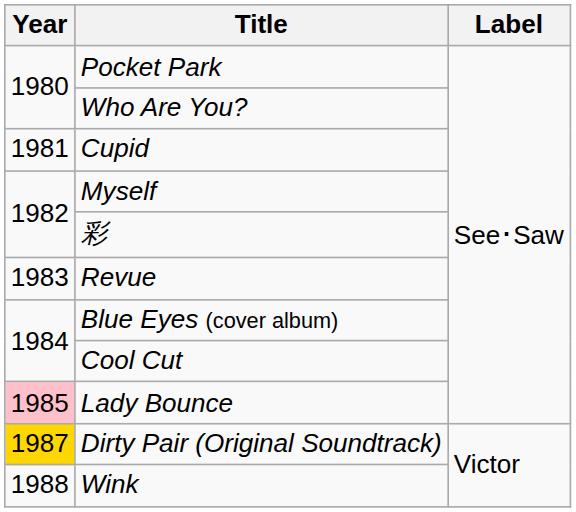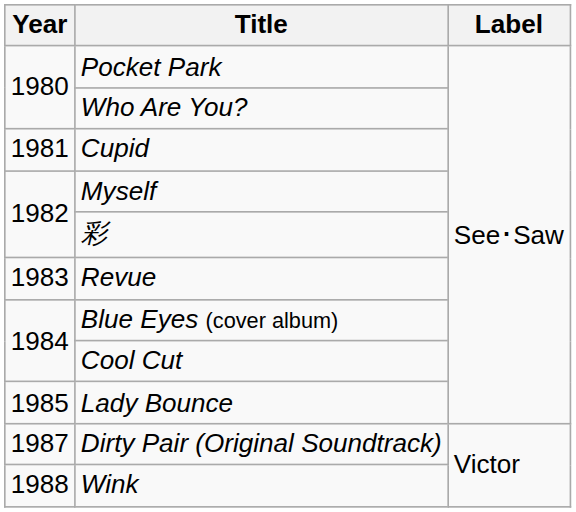Lady Bounce | Year: pink background -> no background
Dirty Pair (Original Soundtrack) | Year: gold background -> no background
